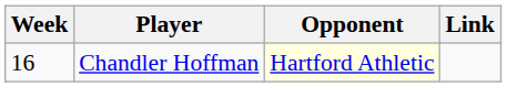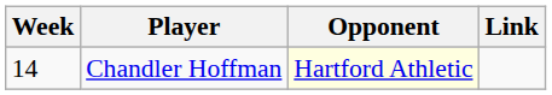Chandler Hoffman | Week: 16 -> 14
